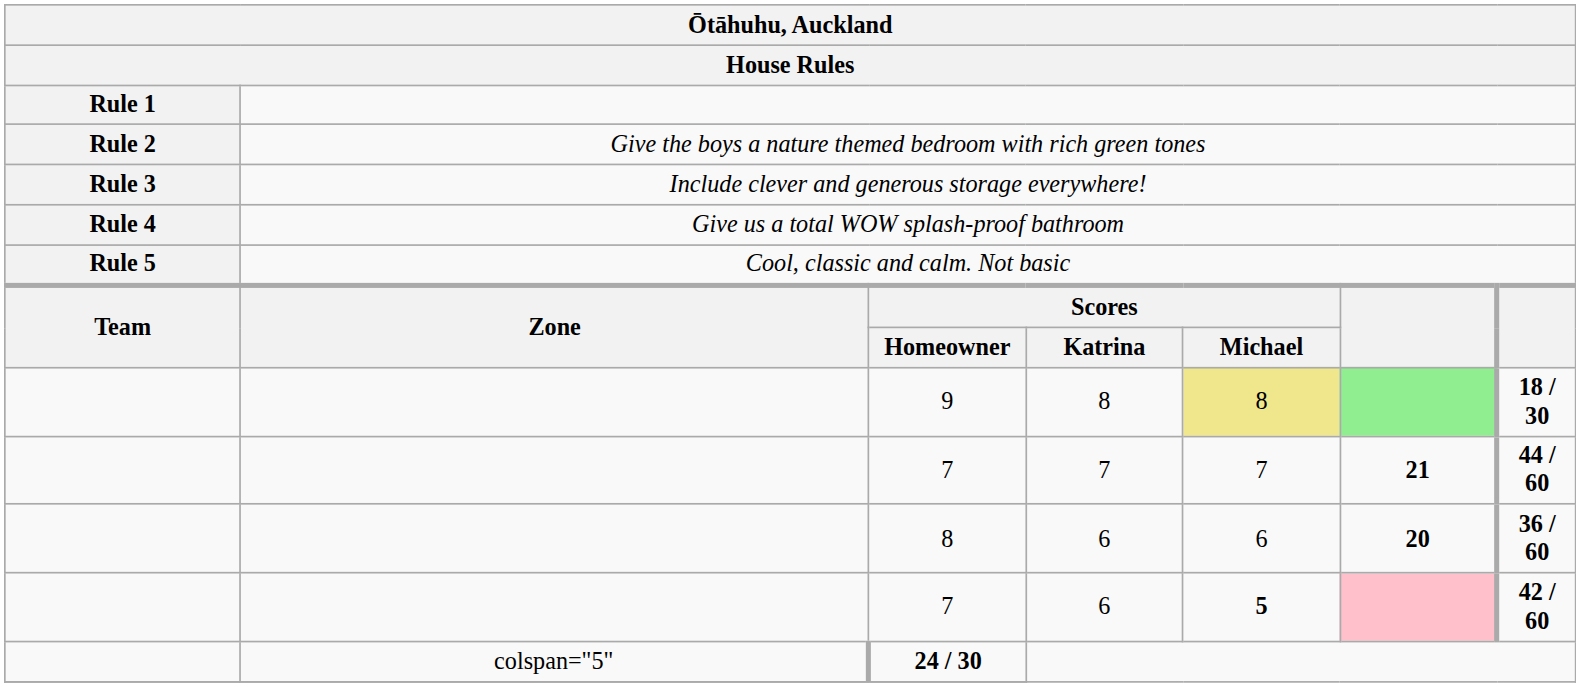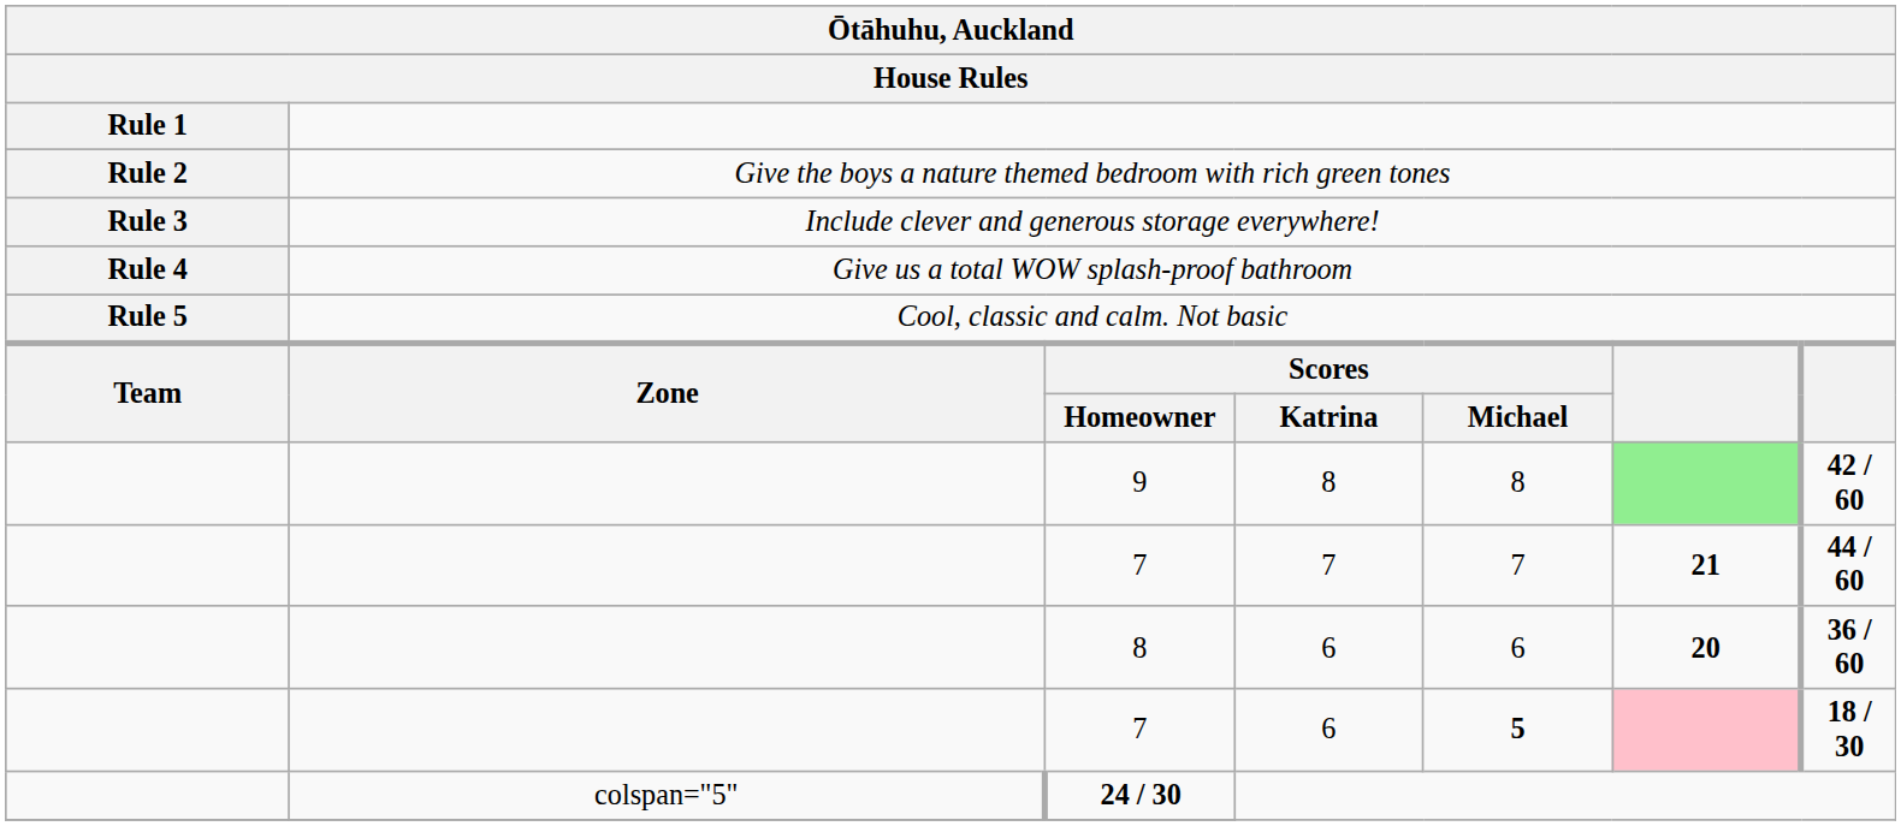9 | column 5: khaki background -> no background
9 | column 7: 18 / 30 -> 42 / 60
7 / 6 | column 7: 42 / 60 -> 18 / 30
